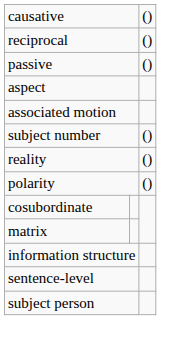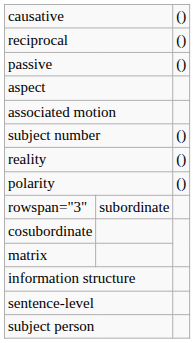+ row: rowspan="3" | subordinate
